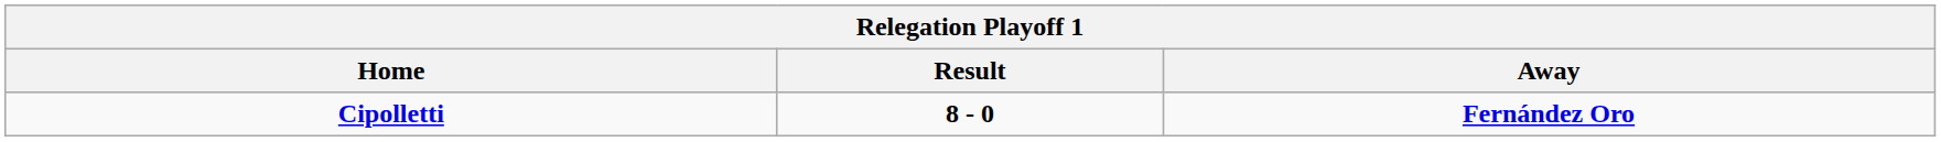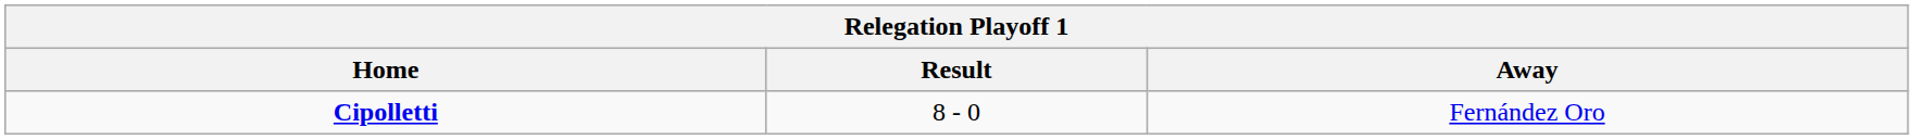Cipolletti | Result: bold -> normal
Cipolletti | Away: bold -> normal
